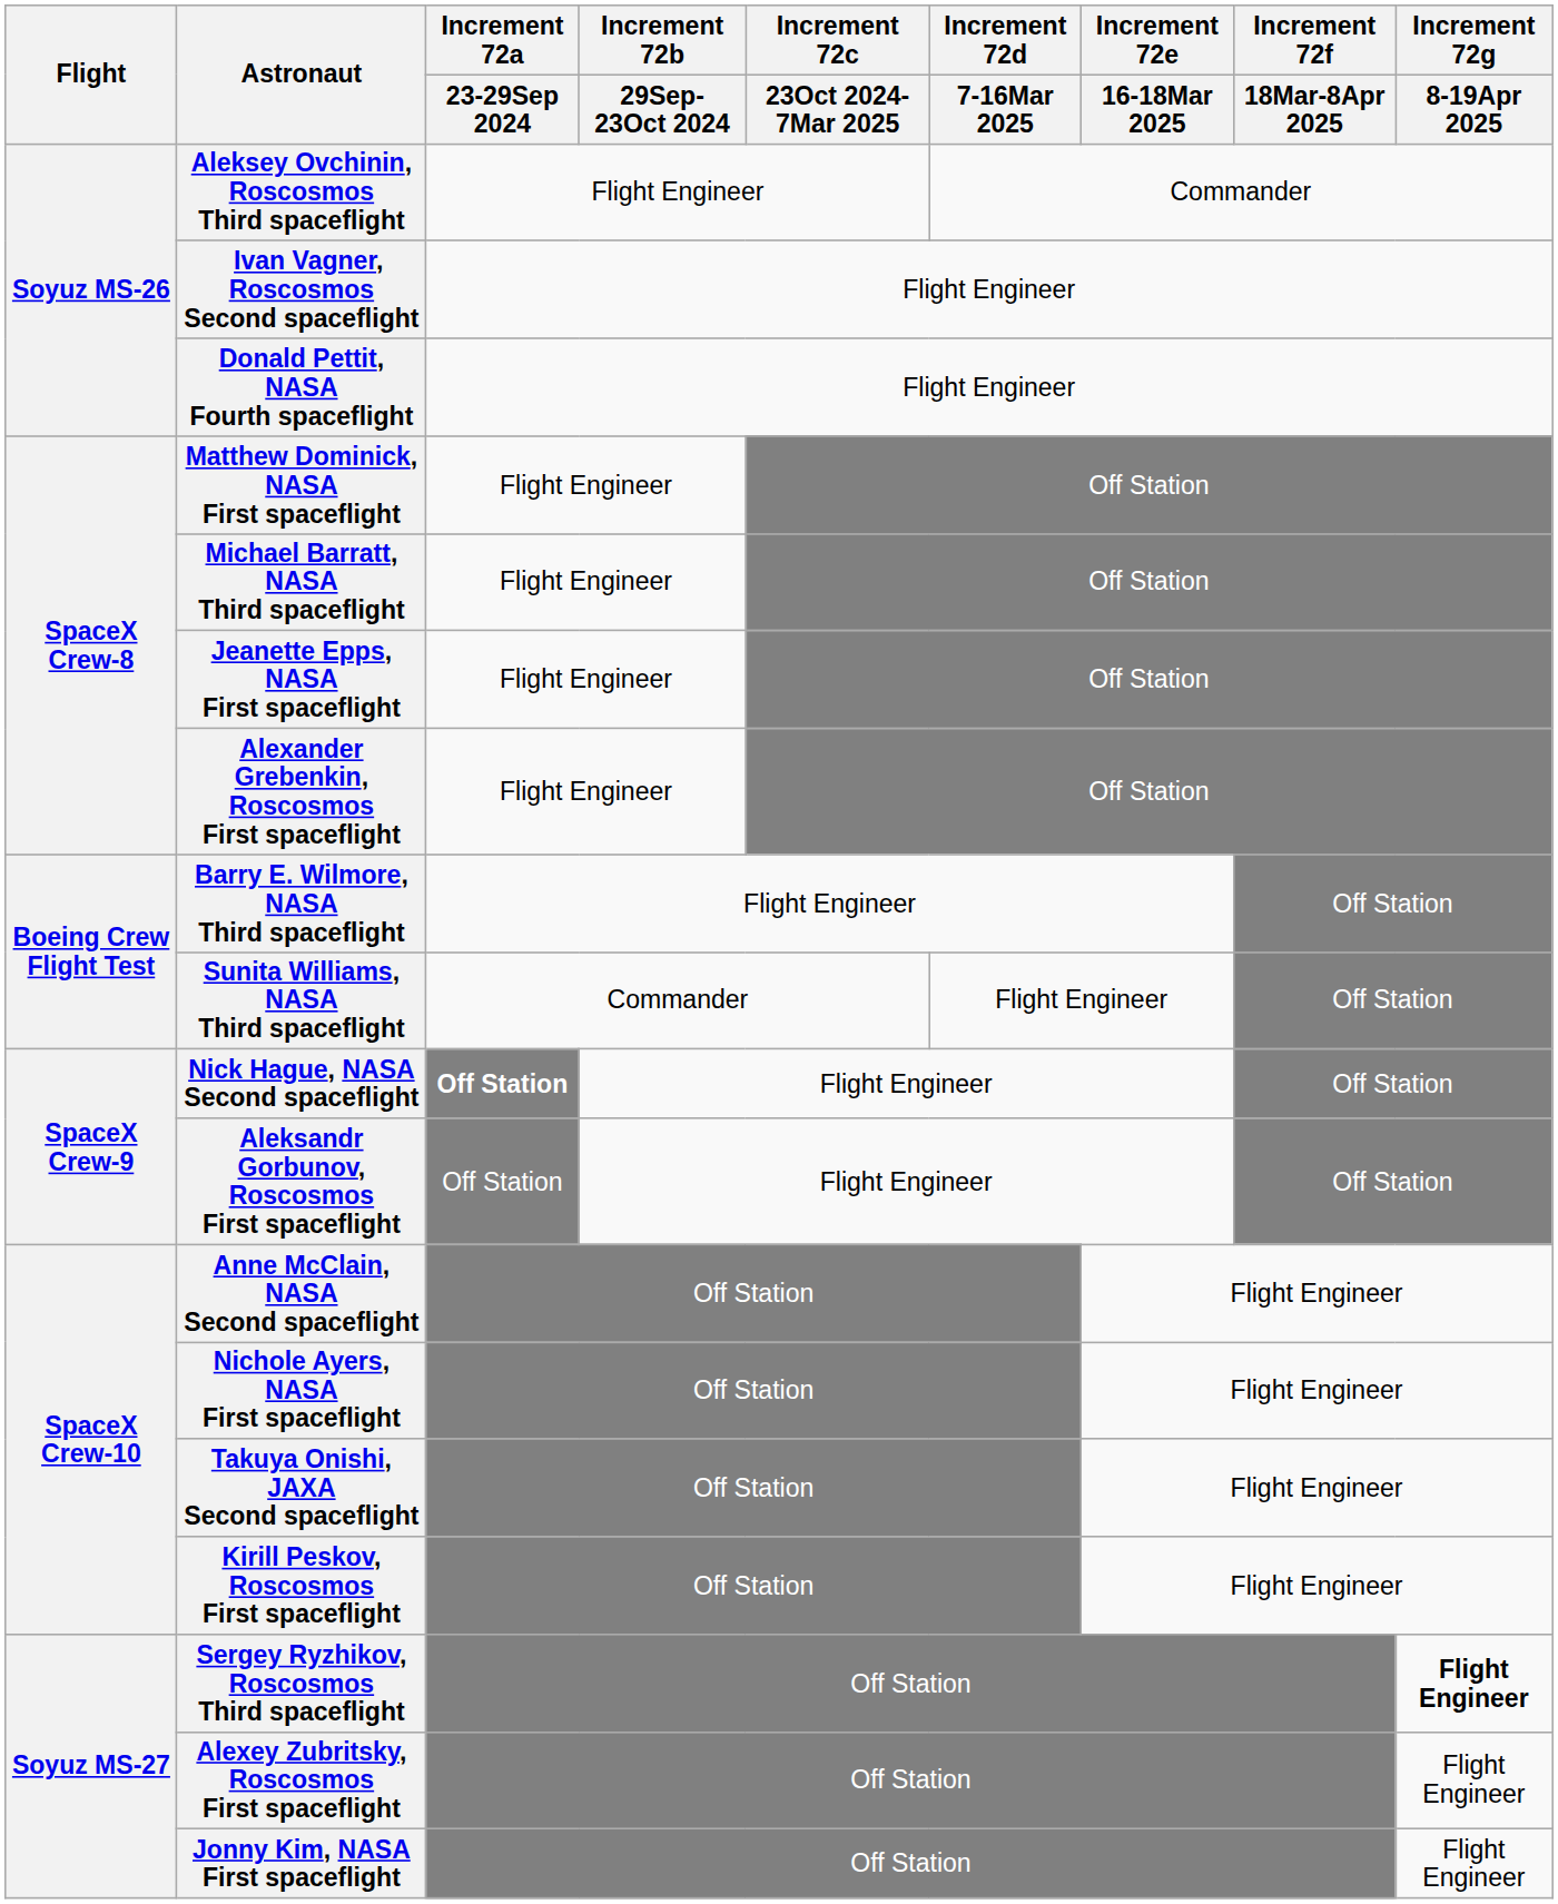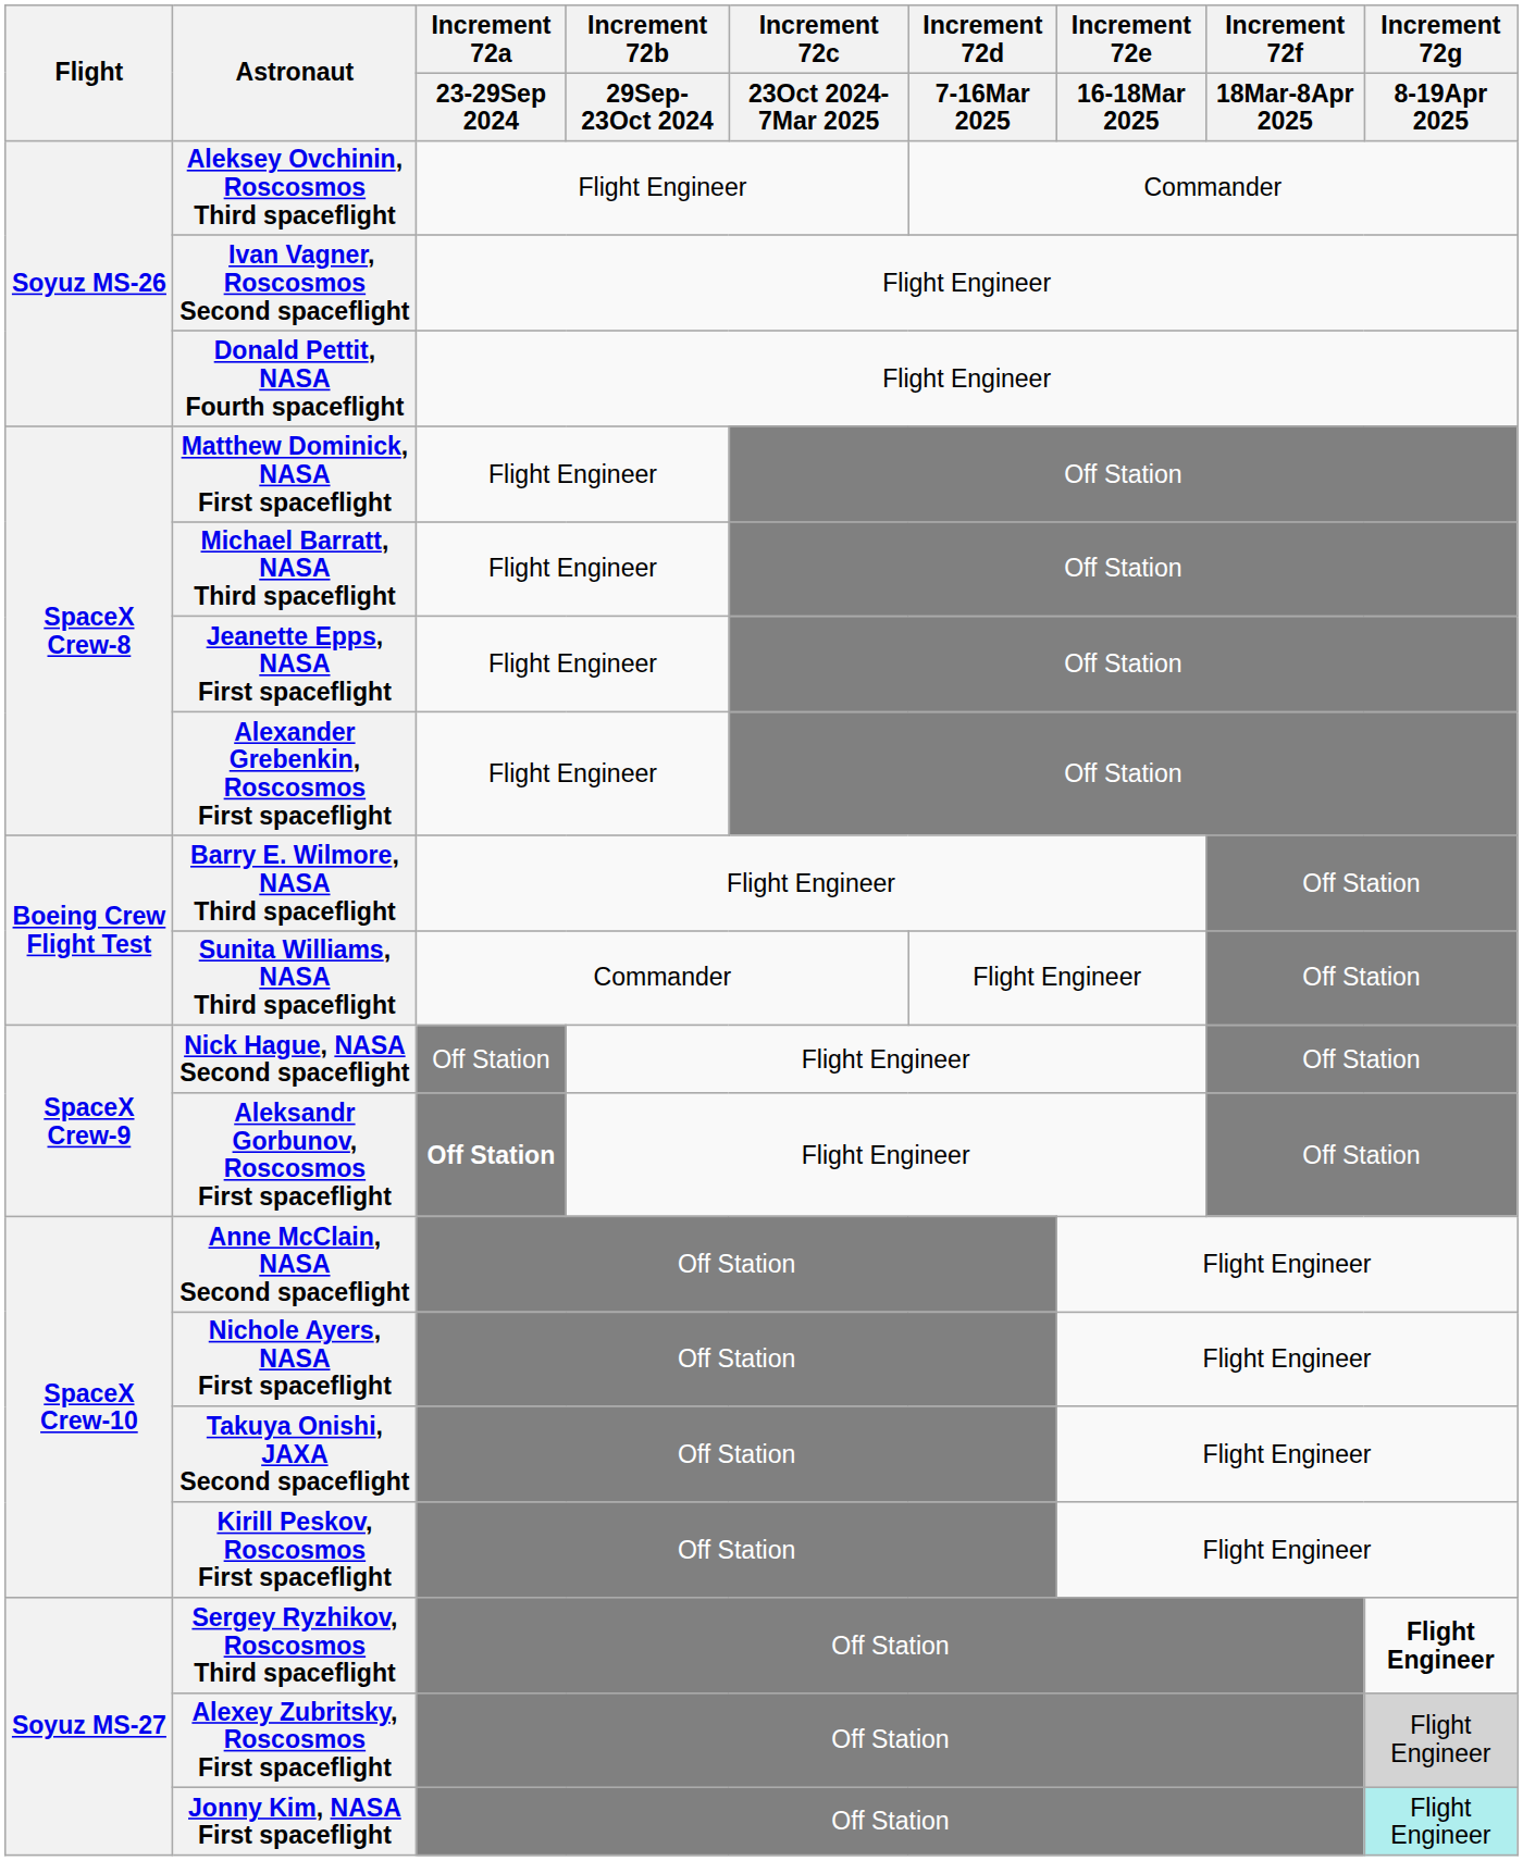Nick Hague, NASA Second spaceflight | Increment 72a / 23-29Sep 2024: bold -> normal
Aleksandr Gorbunov, Roscosmos First spaceflight | Increment 72a / 23-29Sep 2024: normal -> bold
Alexey Zubritsky, Roscosmos First spaceflight | Increment 72g / 8-19Apr 2025: no background -> lightgrey background
Jonny Kim, NASA First spaceflight | Increment 72g / 8-19Apr 2025: no background -> paleturquoise background
